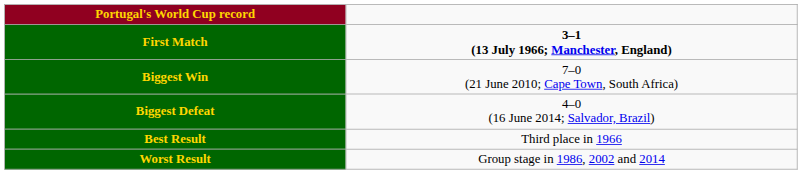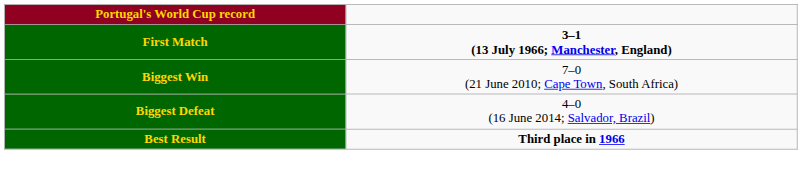Best Result | column 2: normal -> bold
- row: Worst Result | Group stage in 1986, 2002 and 2014
